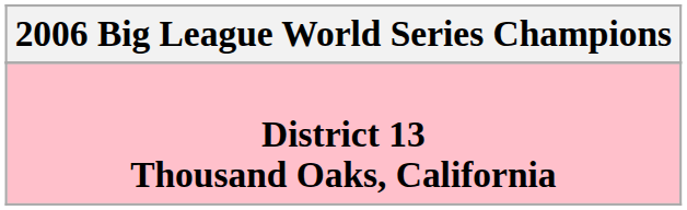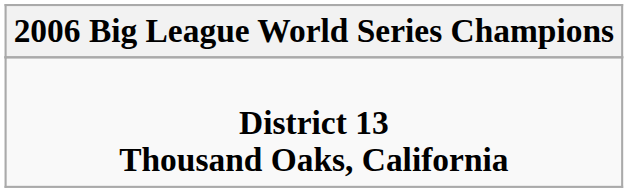row 2 | column 1: pink background -> no background
